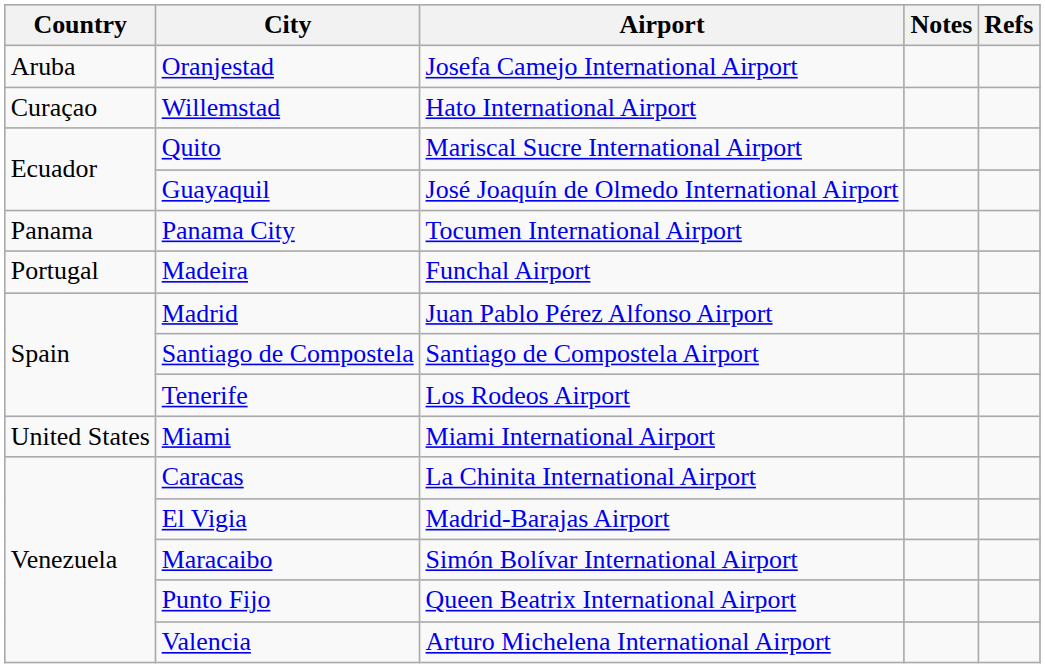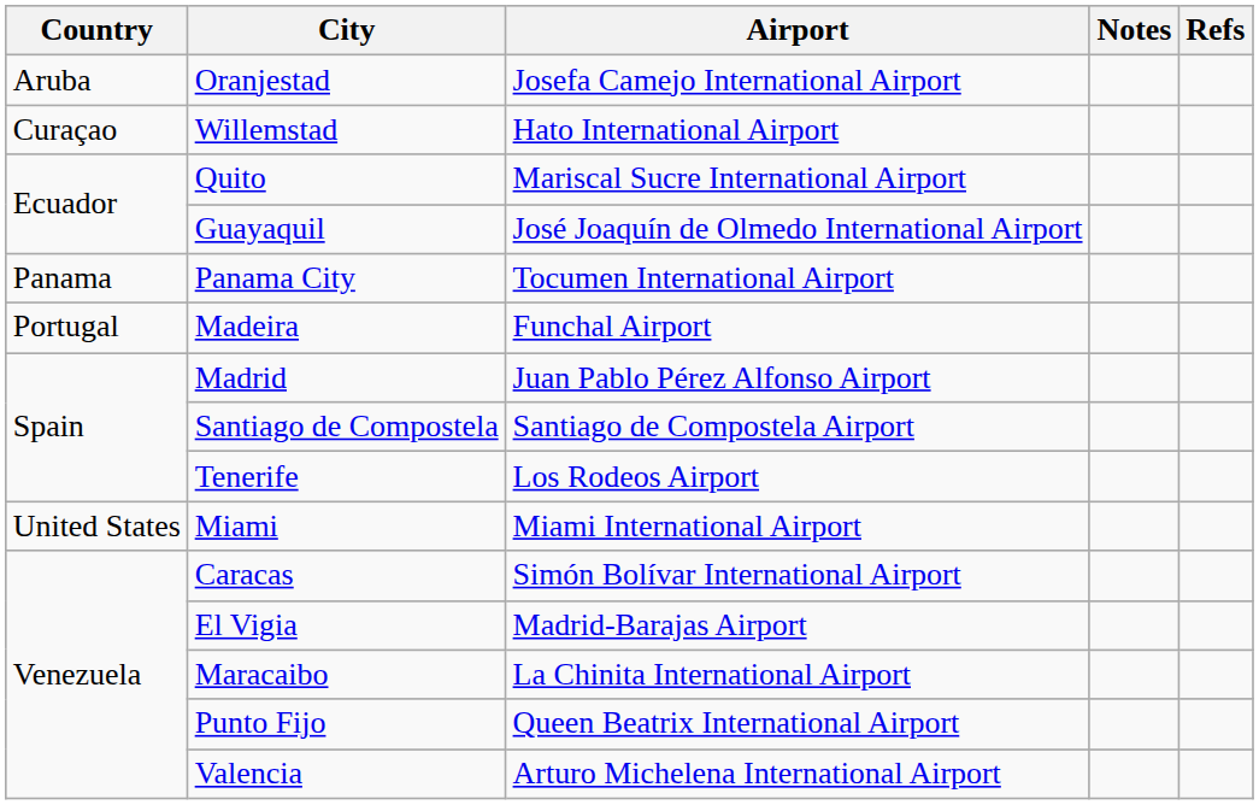Caracas | Airport: La Chinita International Airport -> Simón Bolívar International Airport
Maracaibo | Airport: Simón Bolívar International Airport -> La Chinita International Airport
